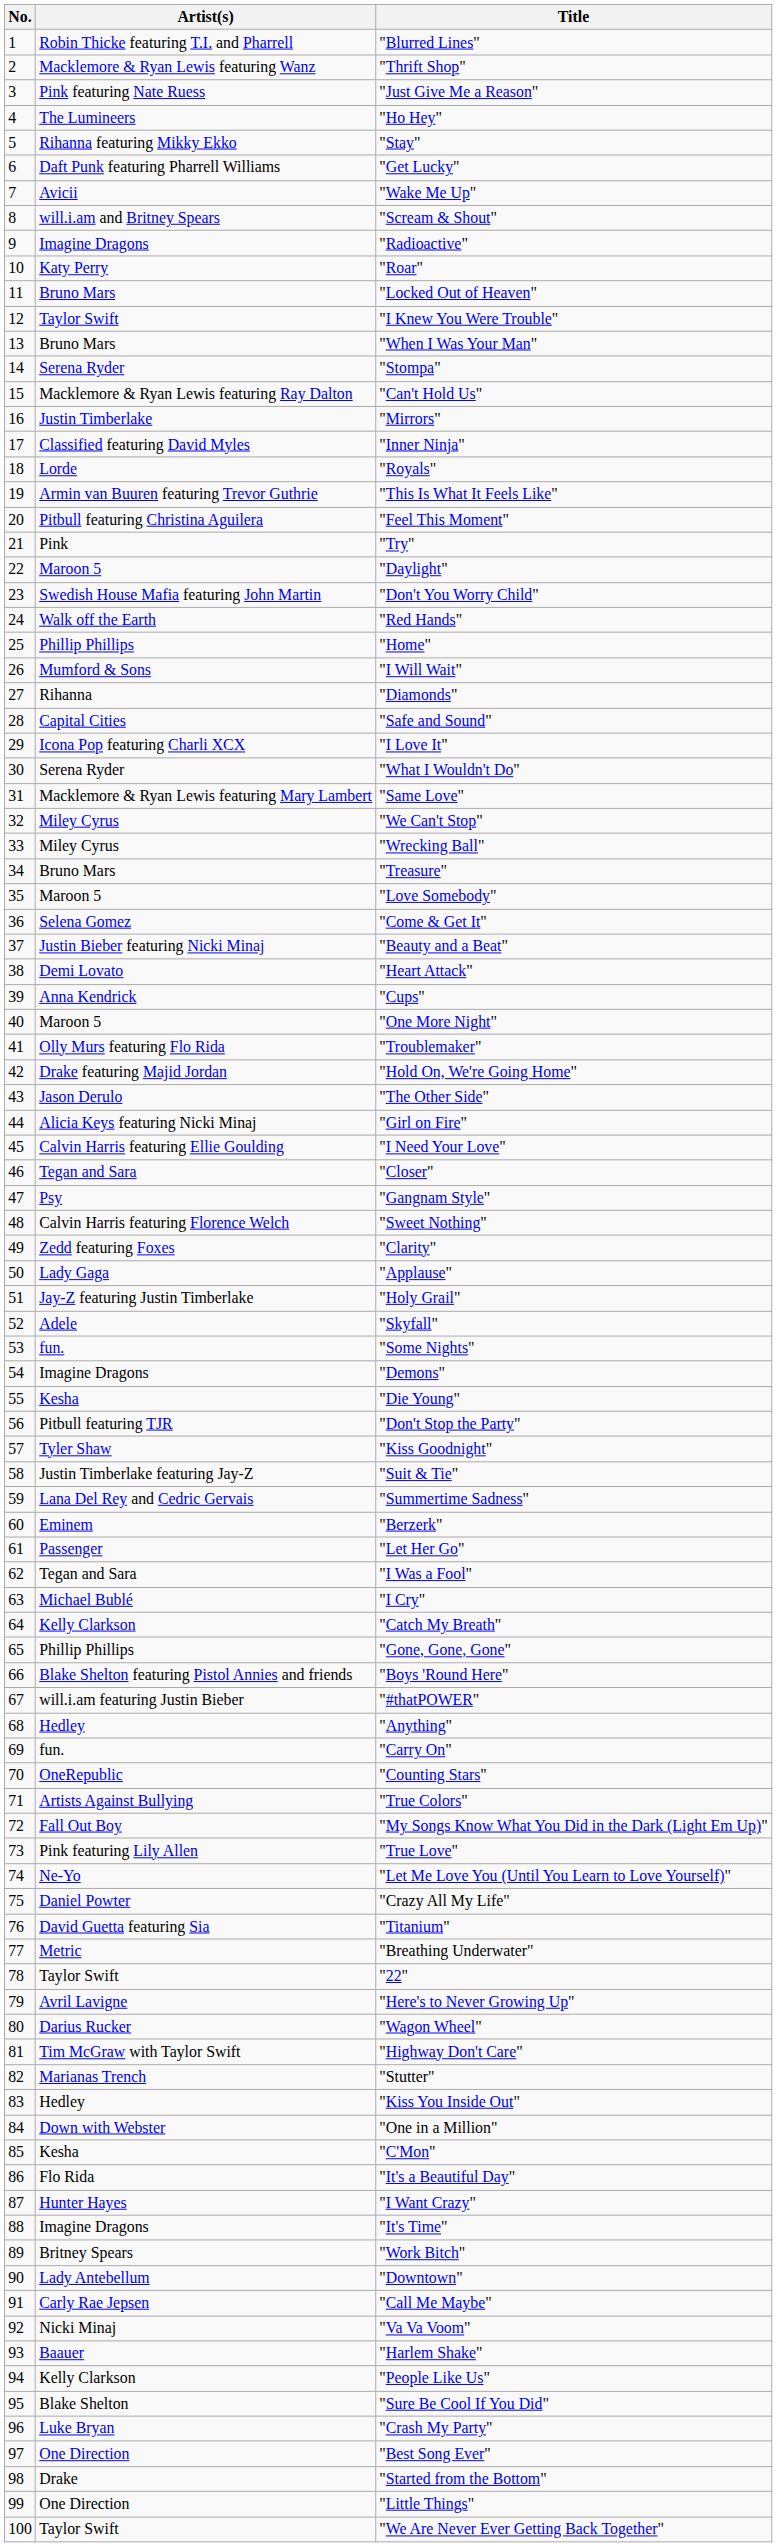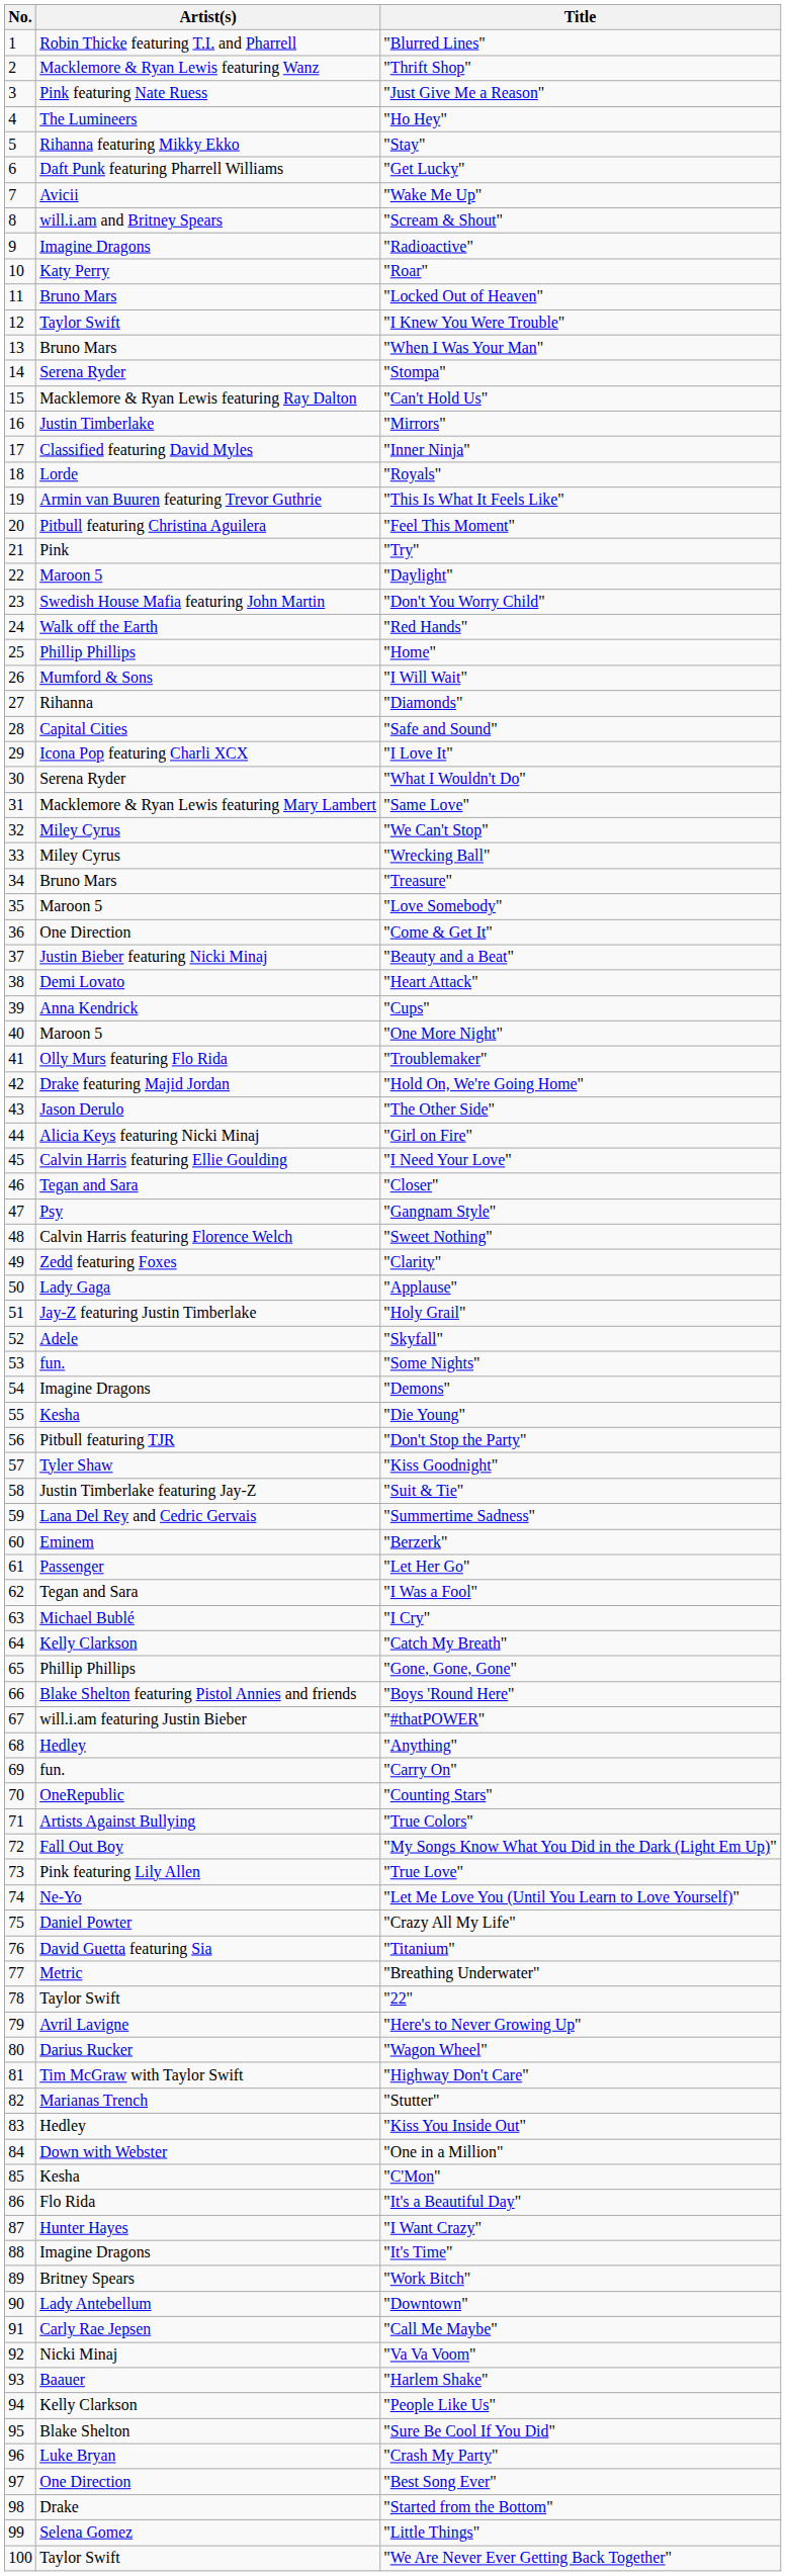"Come & Get It" | Artist(s): Selena Gomez -> One Direction
"Little Things" | Artist(s): One Direction -> Selena Gomez
